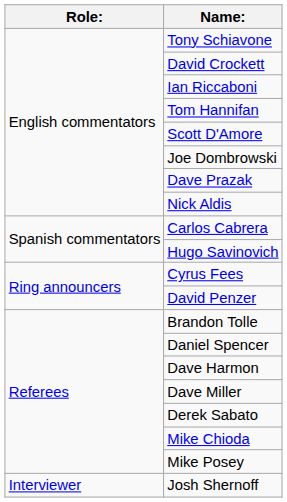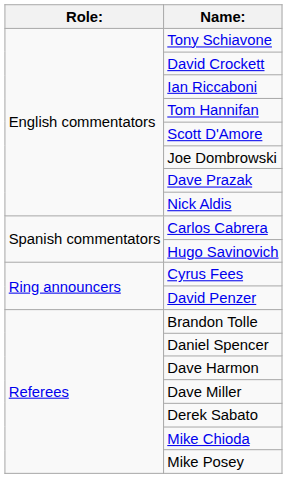- row: Interviewer | Josh Shernoff
